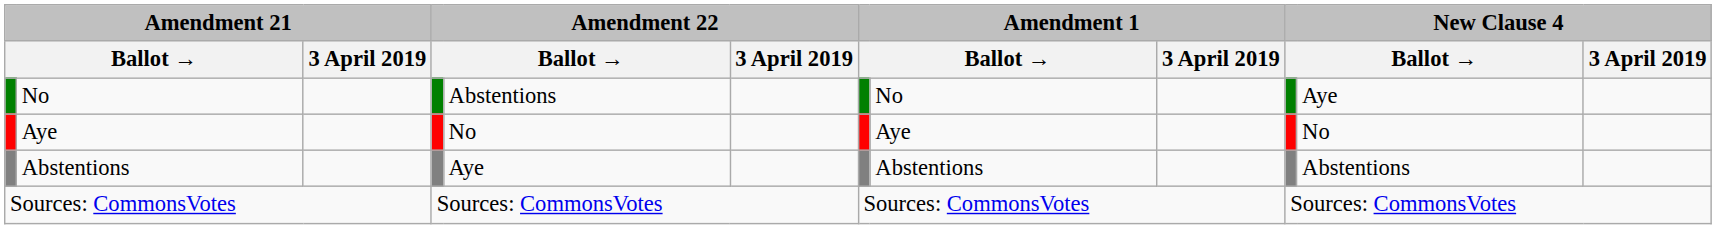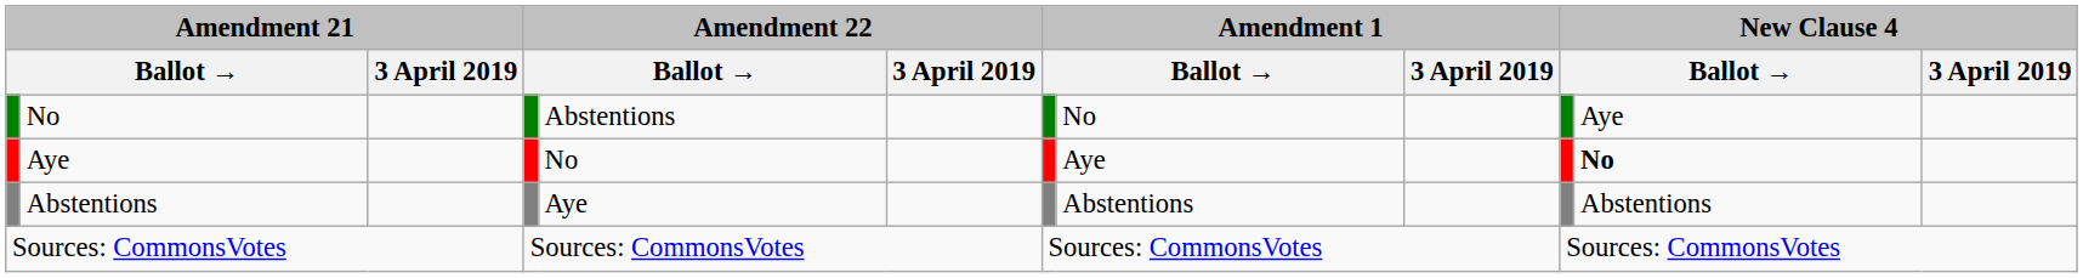row 4 | column 11: normal -> bold
